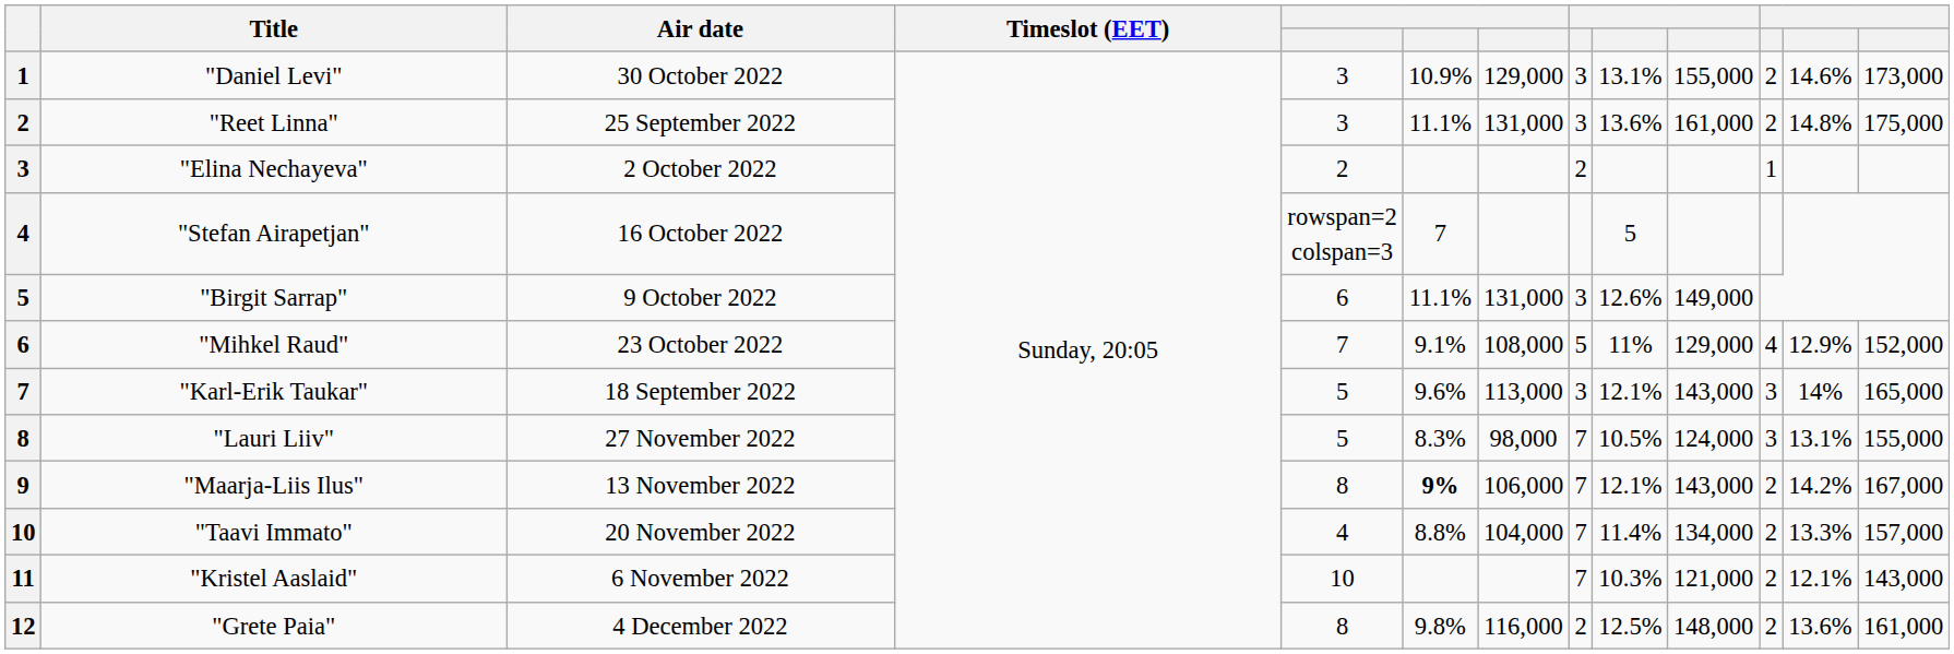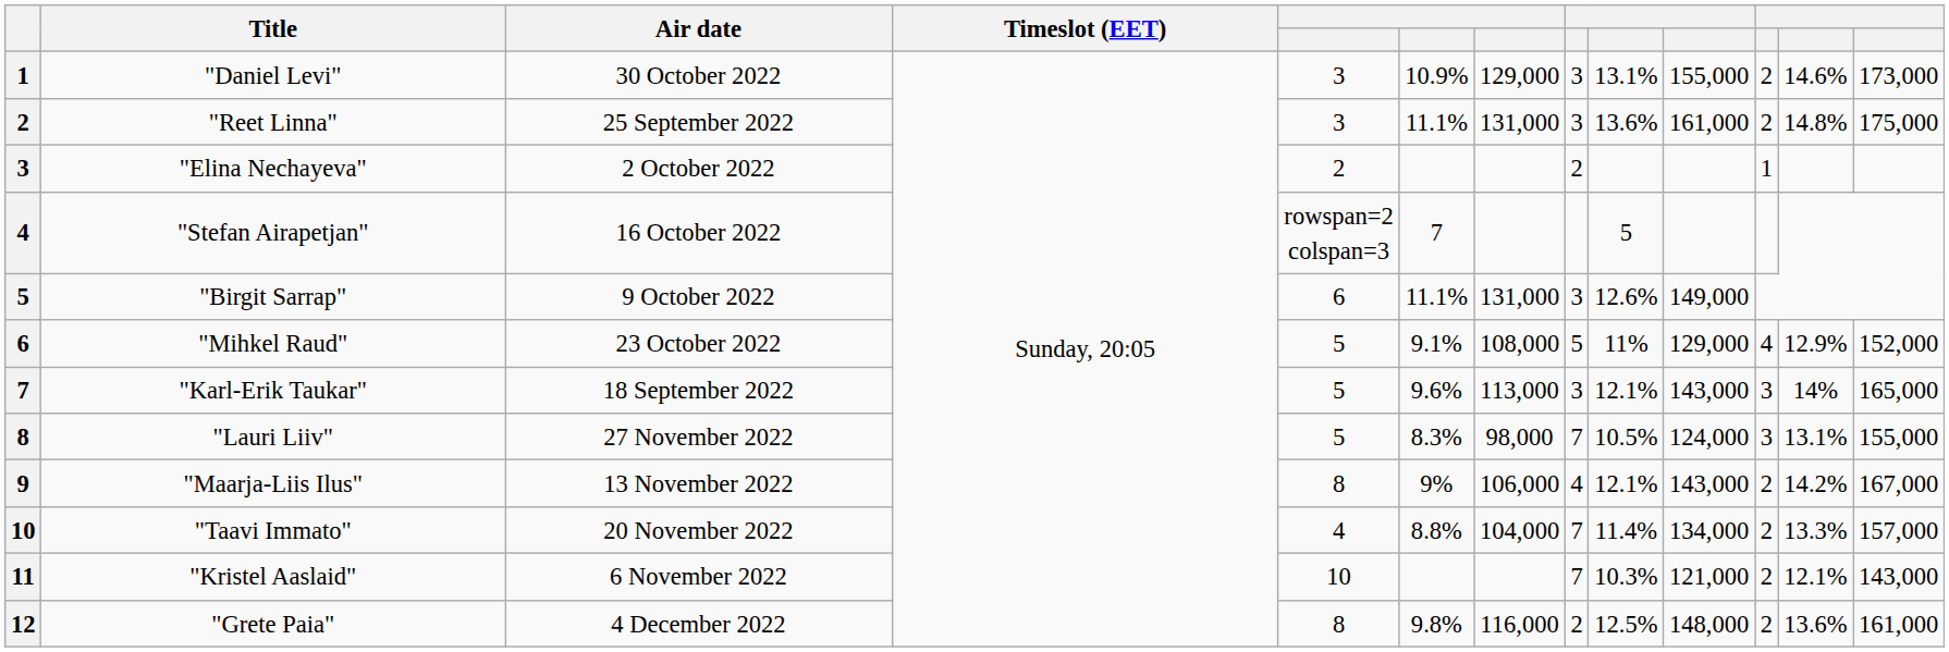"Mihkel Raud" | column 5: 7 -> 5
"Maarja-Liis Ilus" | column 6: bold -> normal
"Maarja-Liis Ilus" | column 8: 7 -> 4
